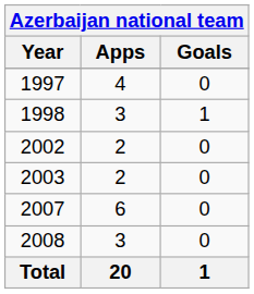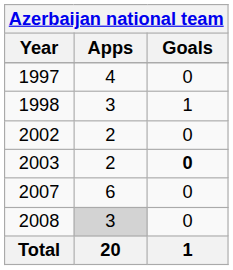2003 | Goals: normal -> bold
2008 | Apps: no background -> lightgrey background
